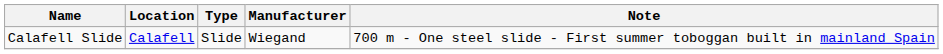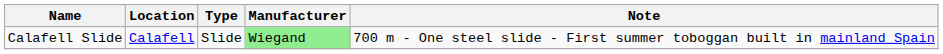Calafell Slide | Manufacturer: no background -> lightgreen background
